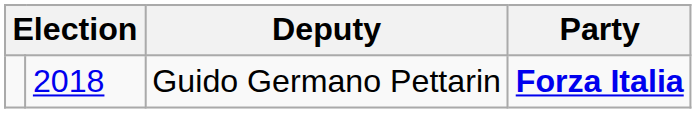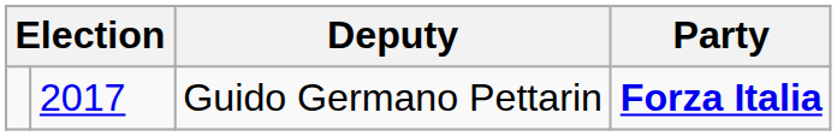Guido Germano Pettarin | column 2: 2018 -> 2017
